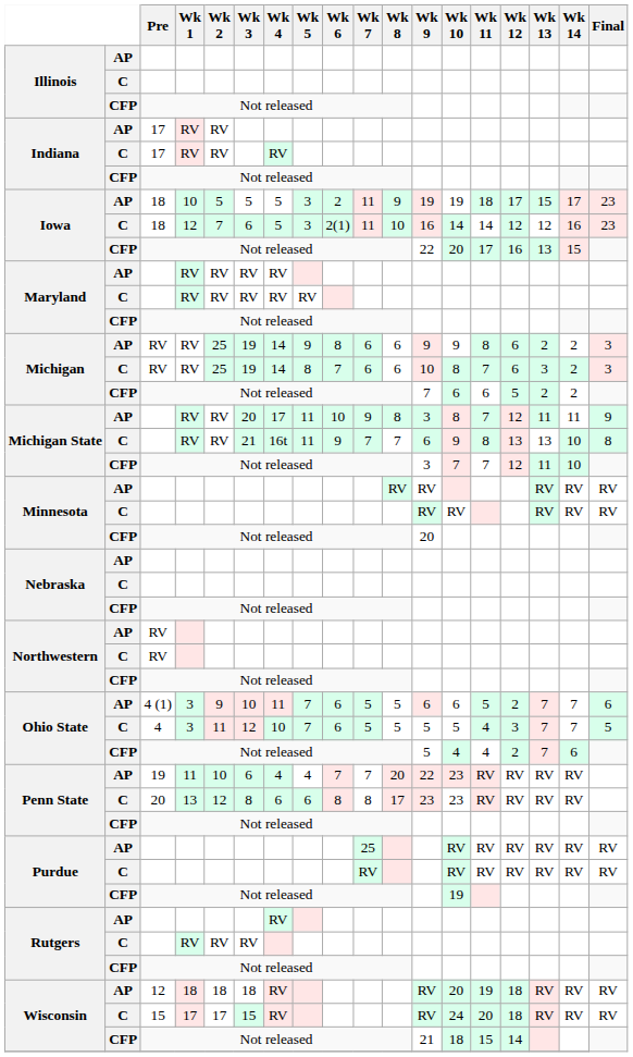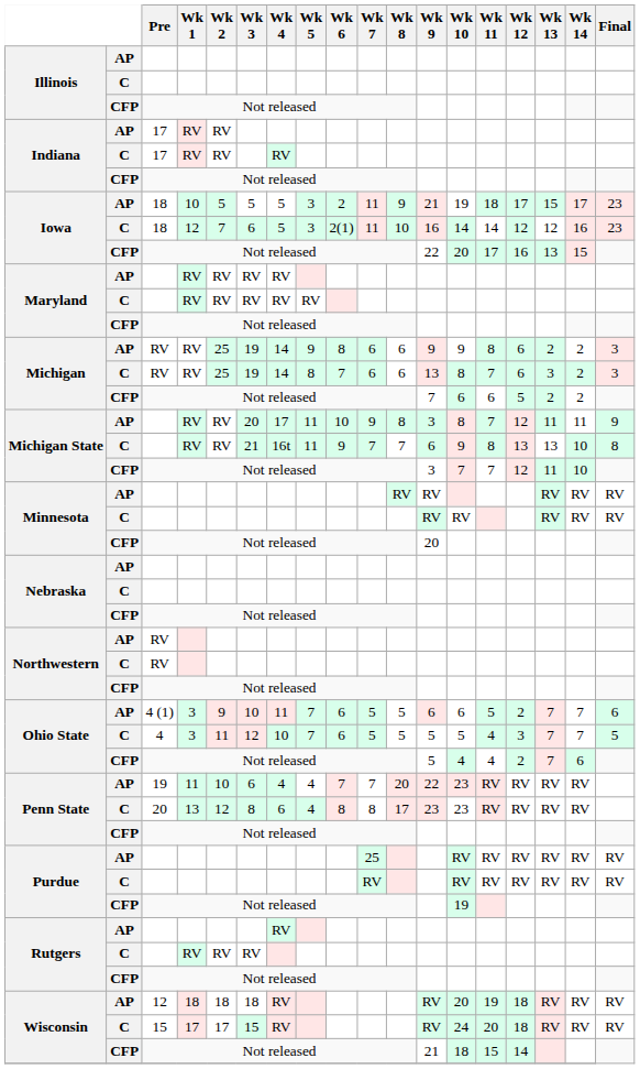Iowa / AP | Wk 9: 19 -> 21
Michigan / C | Wk 9: 10 -> 13
Penn State / C | Wk 5: 6 -> 4
